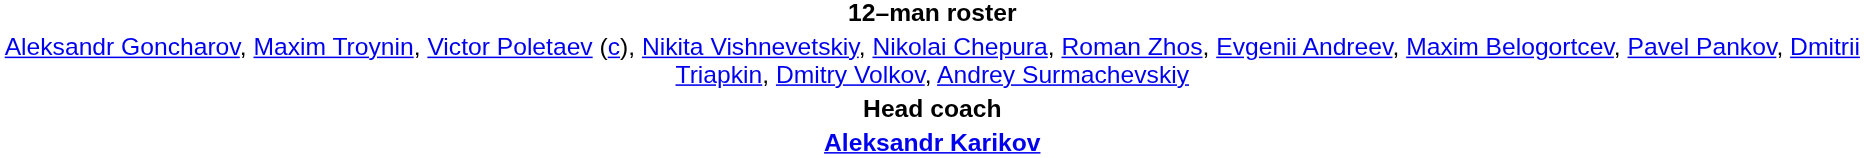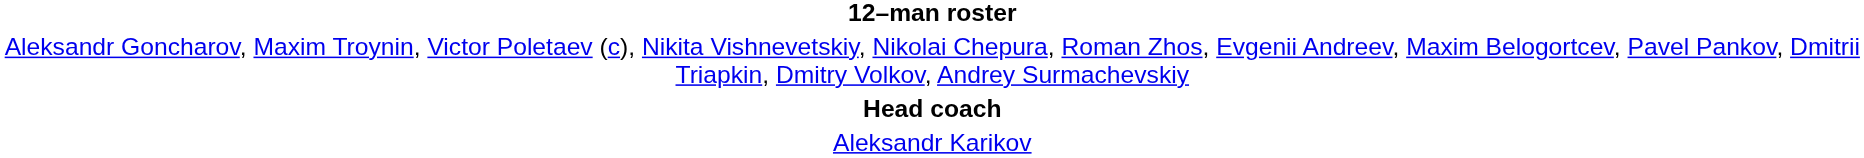row 4 | column 1: bold -> normal
